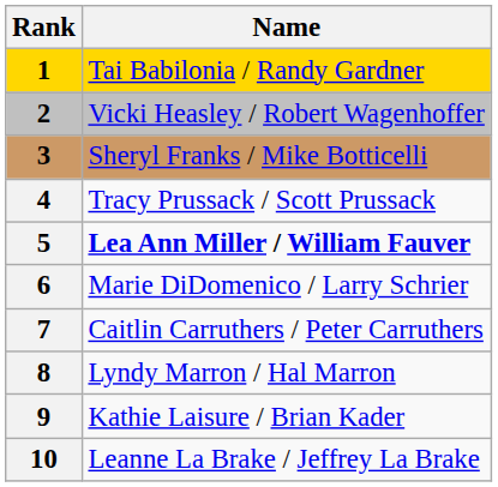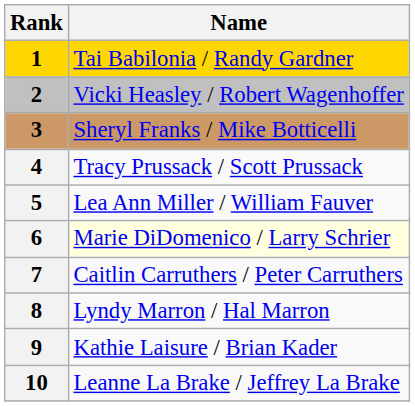Lea Ann Miller / William Fauver | Name: bold -> normal
Marie DiDomenico / Larry Schrier | Name: no background -> lightyellow background
